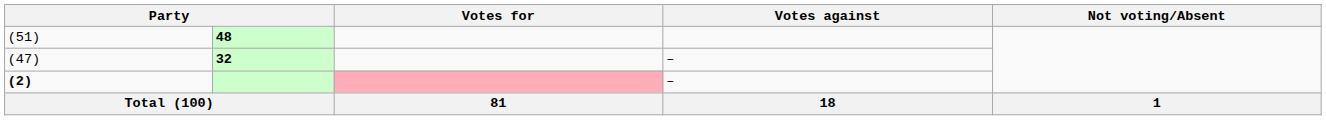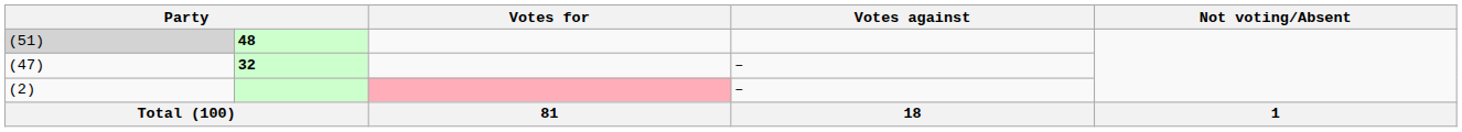(51) | column 1: no background -> lightgrey background
(2) | column 1: bold -> normal
